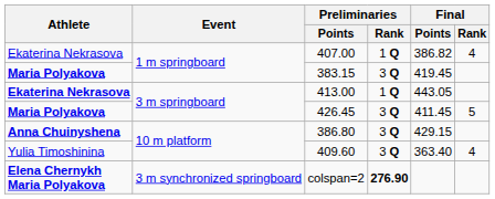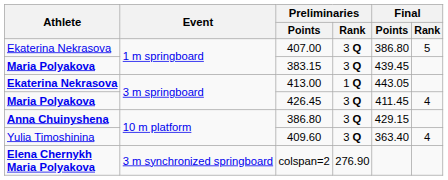407.00 | Preliminaries / Rank: 1 Q -> 3 Q
407.00 | Final / Points: 386.82 -> 386.80
407.00 | Final / Rank: 4 -> 5
383.15 | Final / Points: 419.45 -> 439.45
426.45 | Final / Rank: 5 -> 4
colspan=2 | Preliminaries / Rank: bold -> normal
